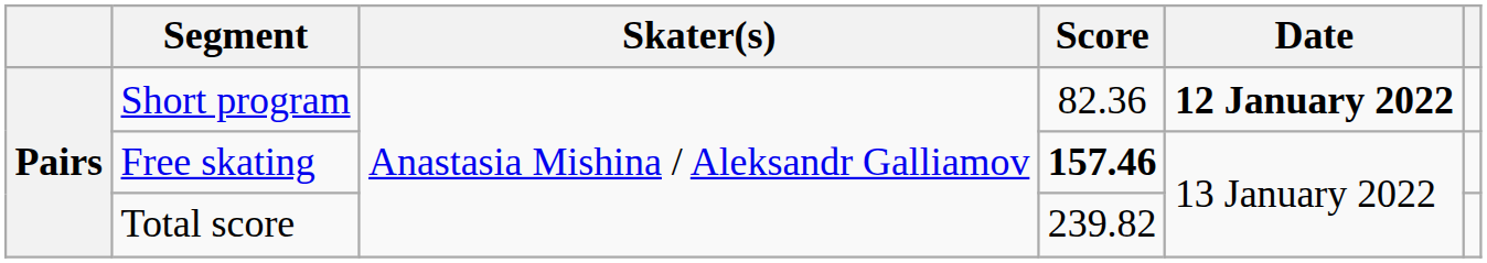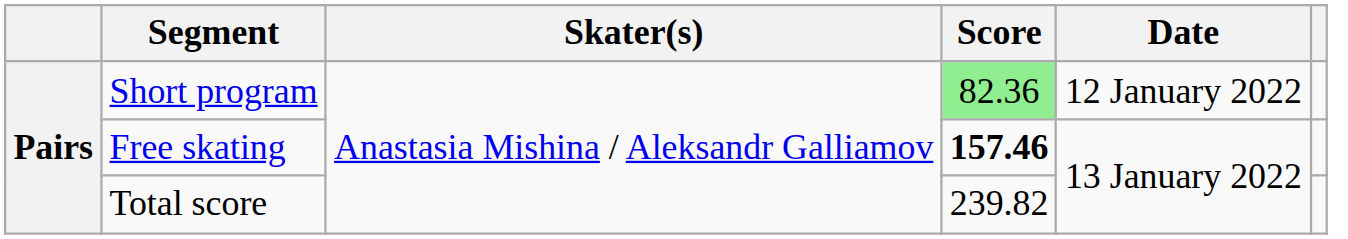Short program | Score: no background -> lightgreen background
Short program | Date: bold -> normal
